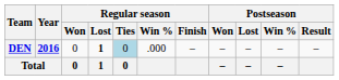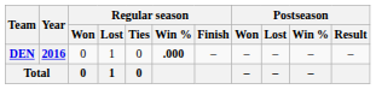DEN | Regular season / Lost: bold -> normal
DEN | Regular season / Ties: lightblue background -> no background
DEN | Regular season / Win %: normal -> bold
